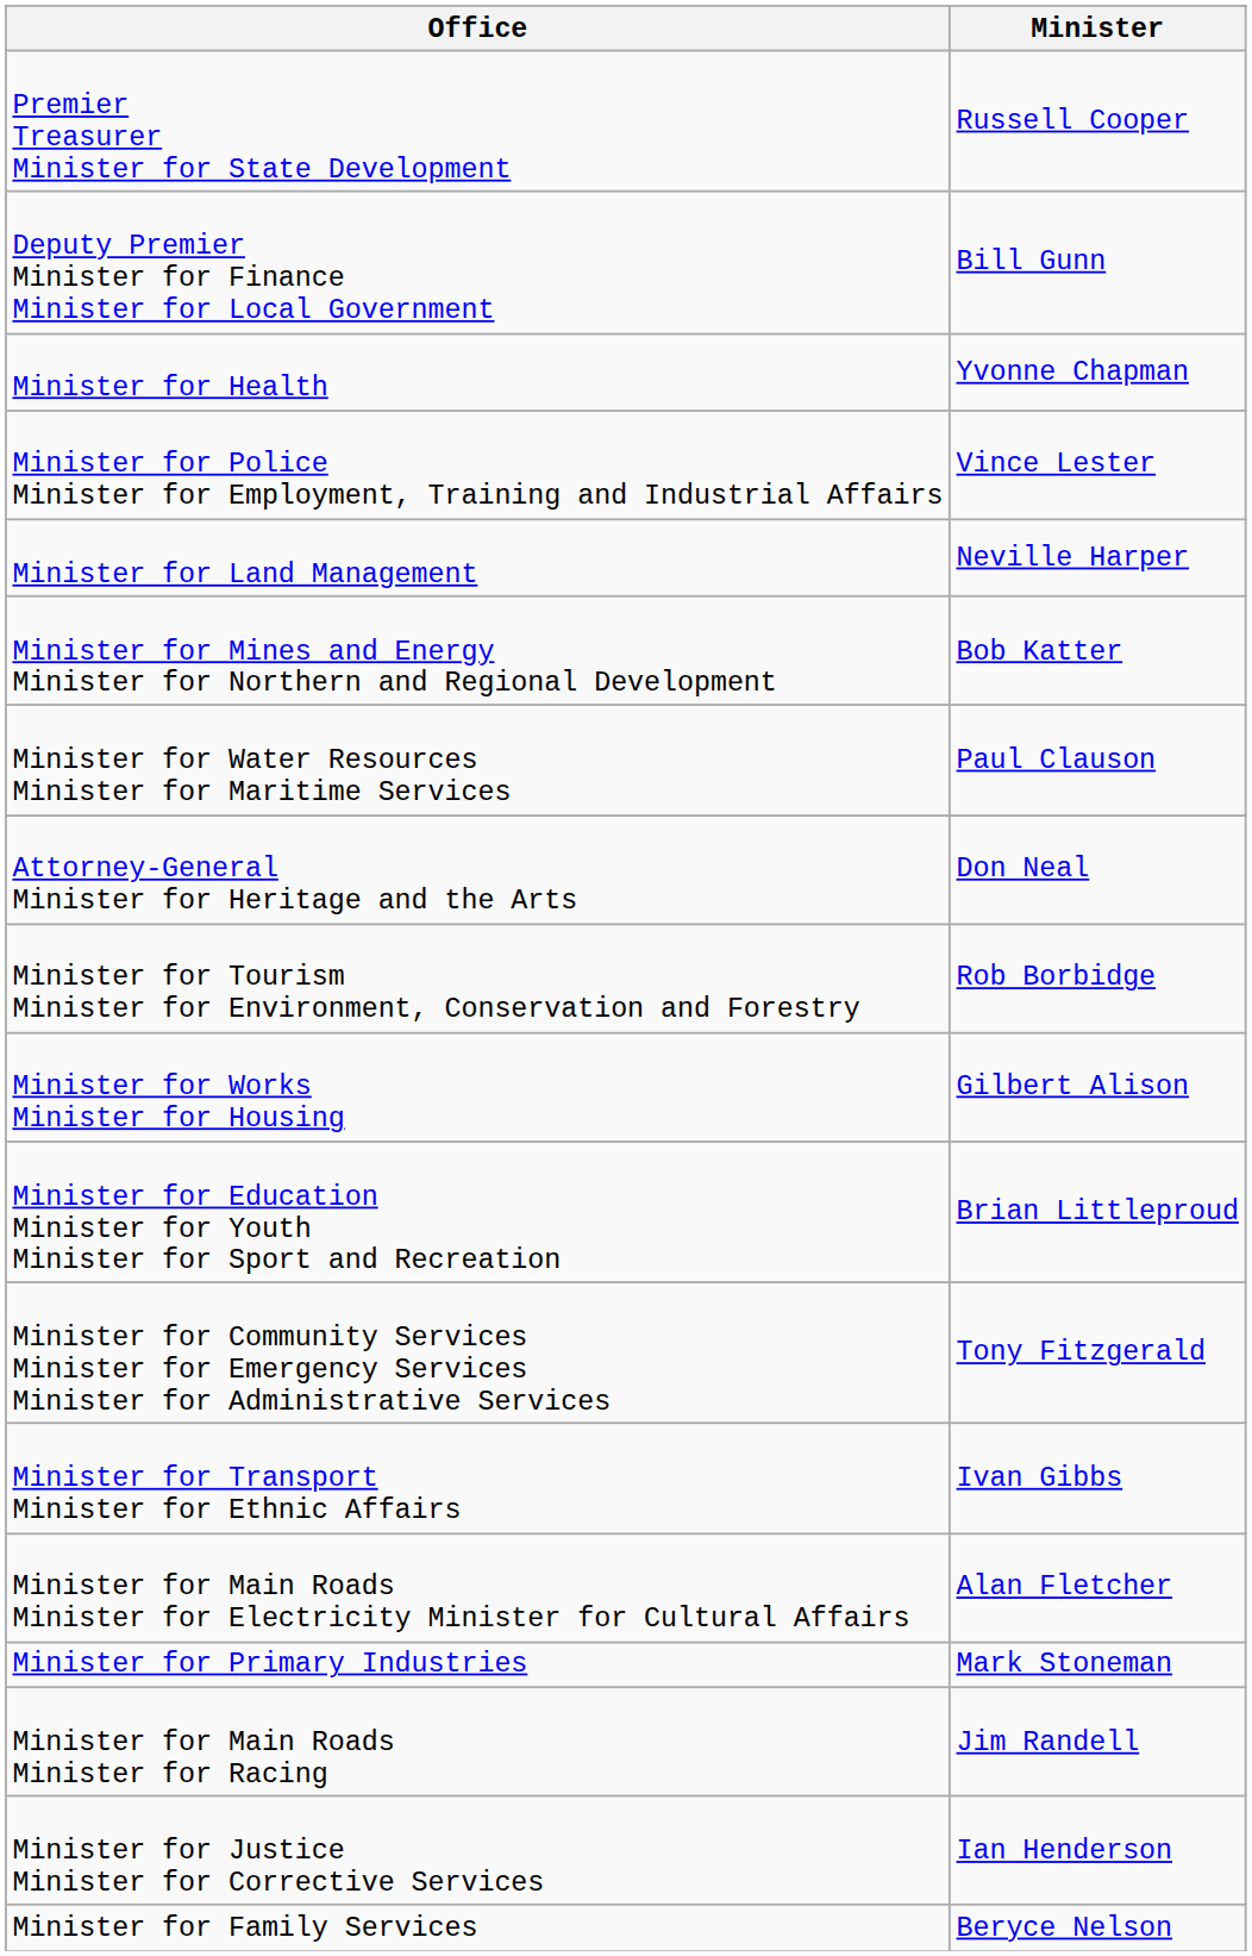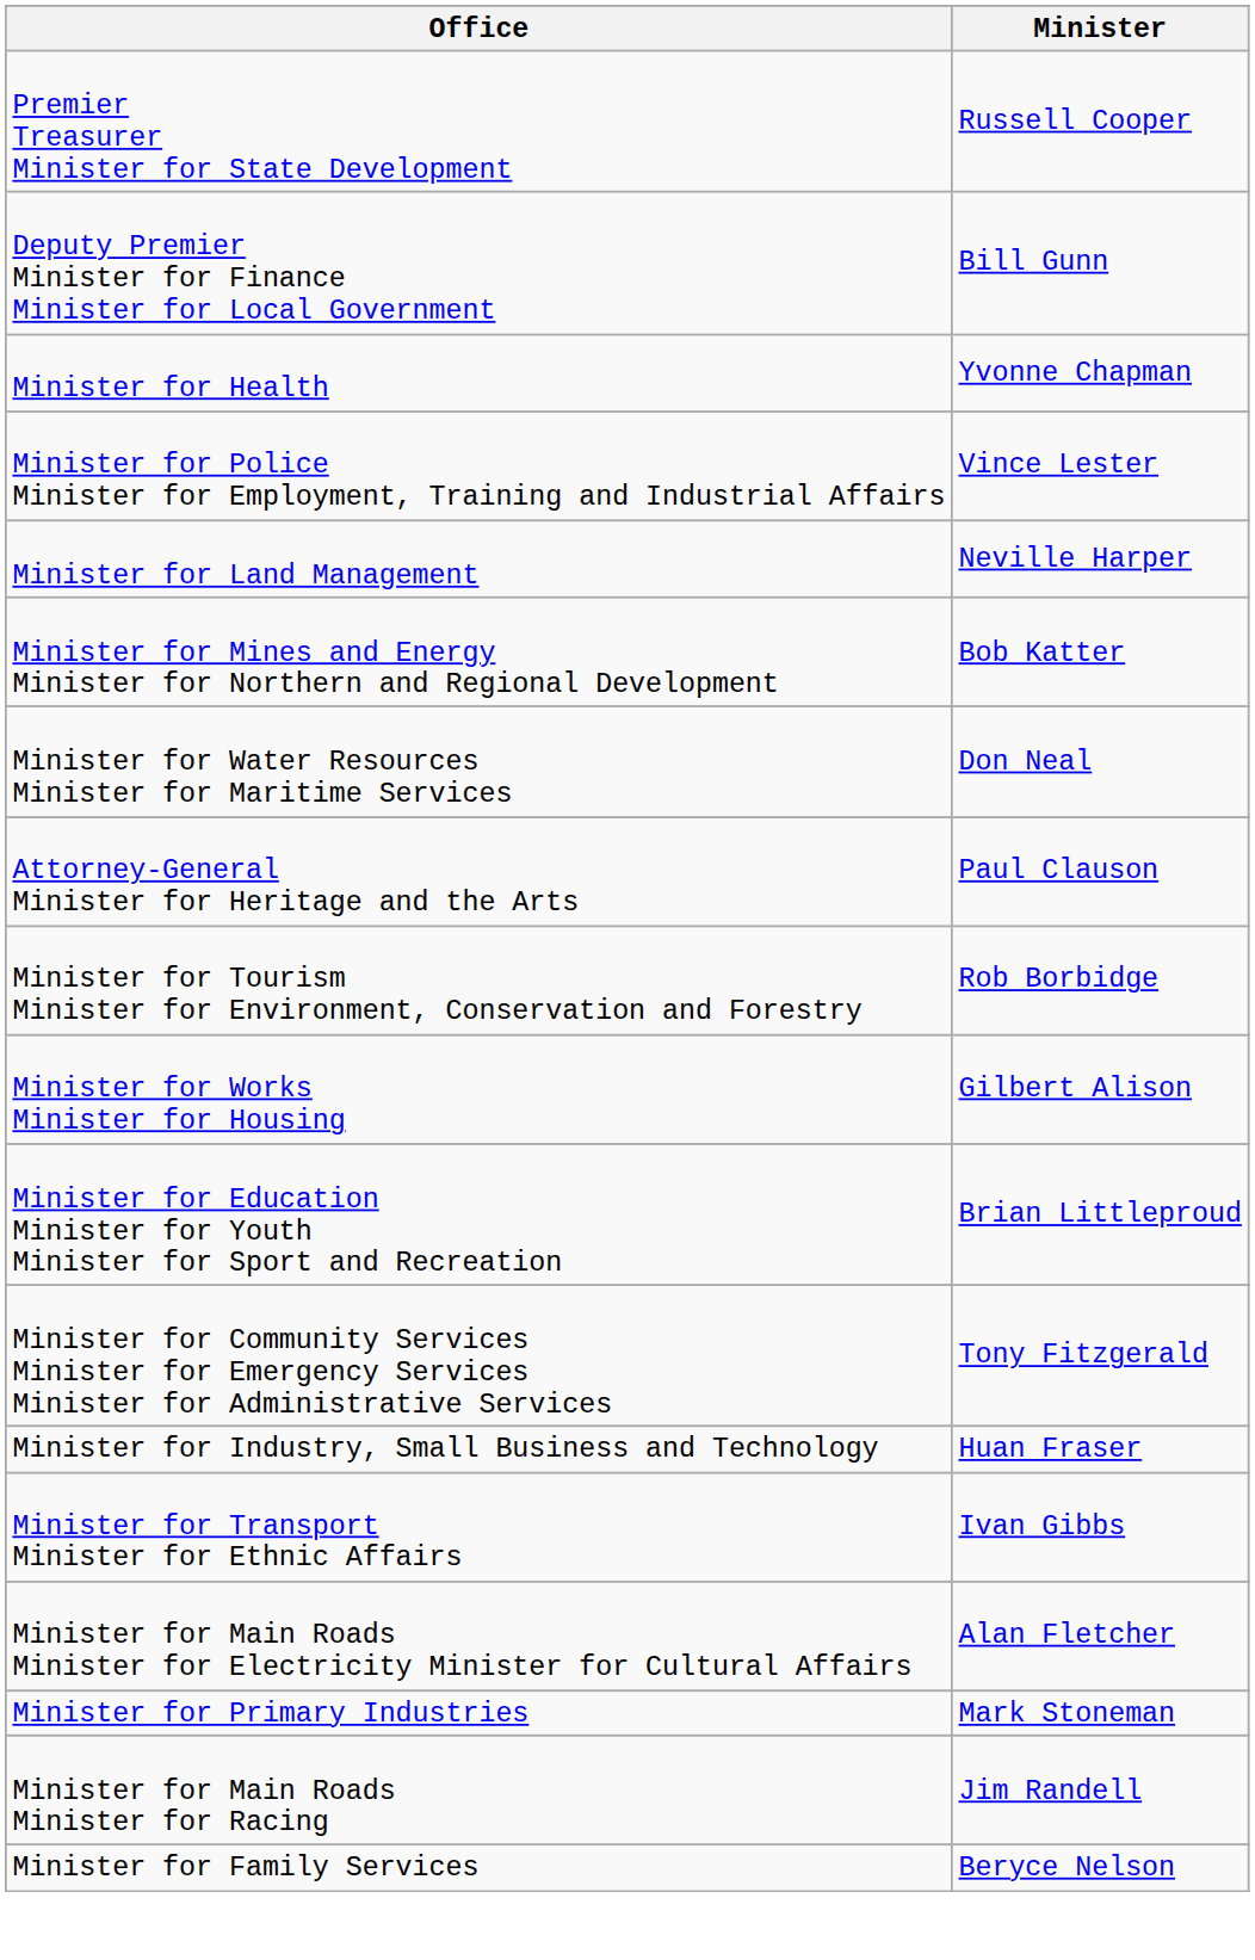Minister for Water Resources Minister for Maritime Services | Minister: Paul Clauson -> Don Neal
Attorney-General Minister for Heritage and the Arts | Minister: Don Neal -> Paul Clauson
+ row: Minister for Industry, Small Business and Technology | Huan Fraser
- row: Minister for Justice Minister for Corrective Services | Ian Henderson
